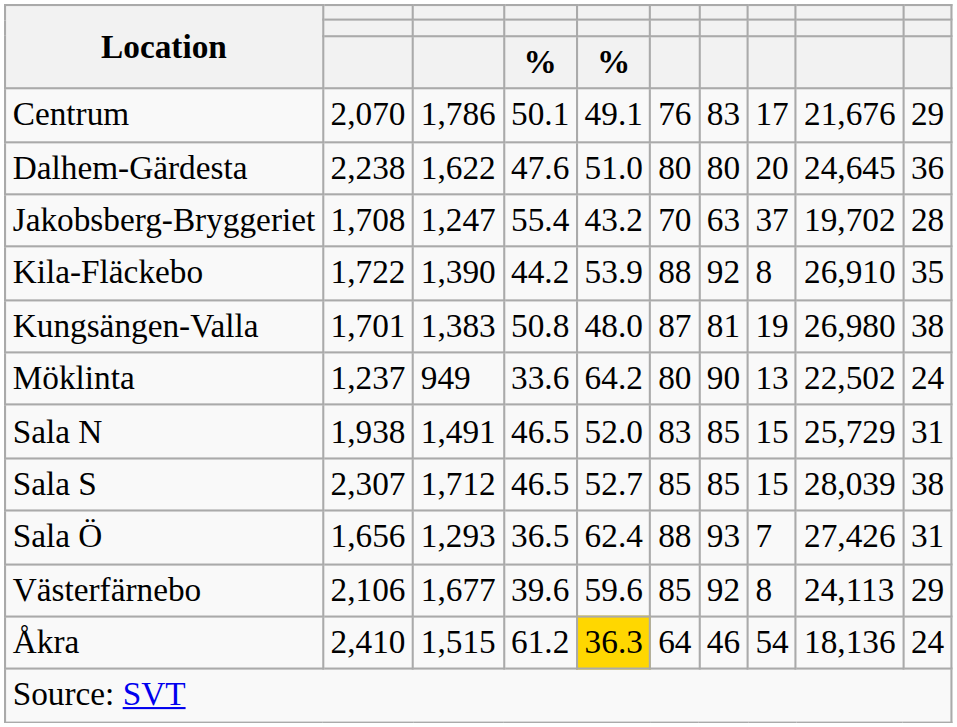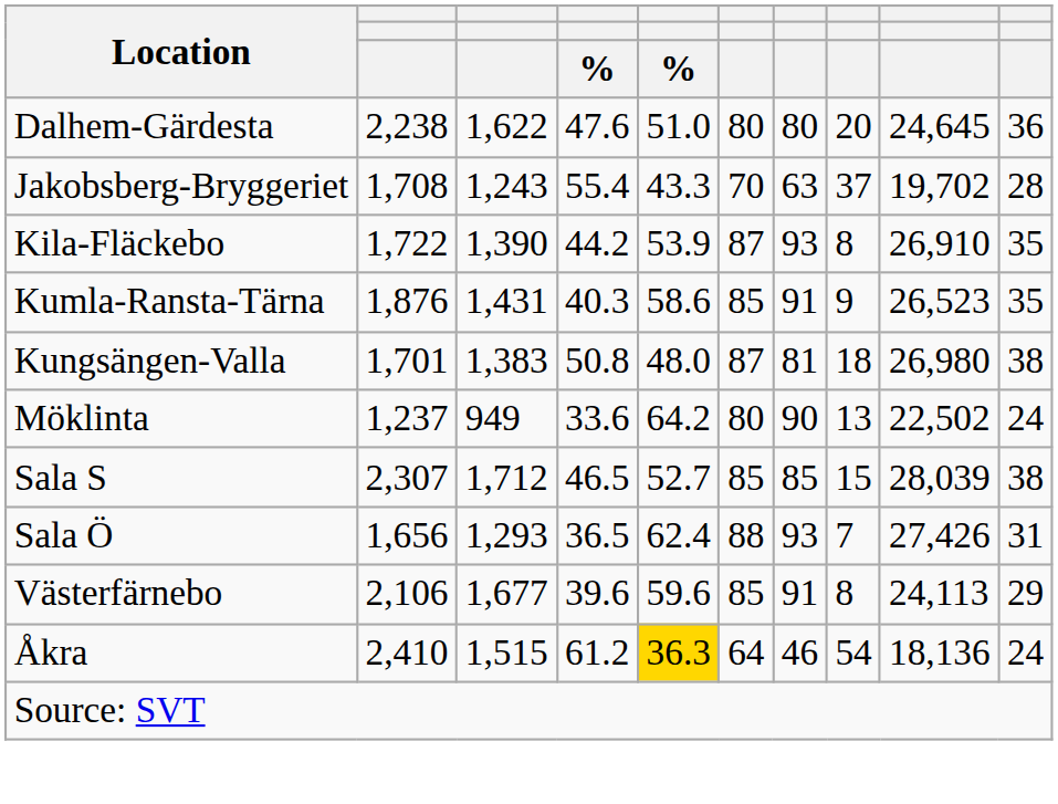- row: Centrum | 2,070 | 1,786 | 50.1 | 49.1 | 76 | 83 | 17 | 21,676 | 29
Jakobsberg-Bryggeriet | column 3: 1,247 -> 1,243
Jakobsberg-Bryggeriet | column 5: 43.2 -> 43.3
Kila-Fläckebo | column 6: 88 -> 87
Kila-Fläckebo | column 7: 92 -> 93
+ row: Kumla-Ransta-Tärna | 1,876 | 1,431 | 40.3 | 58.6 | 85 | 91 | 9 | 26,523 | 35
Kungsängen-Valla | column 8: 19 -> 18
- row: Sala N | 1,938 | 1,491 | 46.5 | 52.0 | 83 | 85 | 15 | 25,729 | 31
Västerfärnebo | column 7: 92 -> 91
